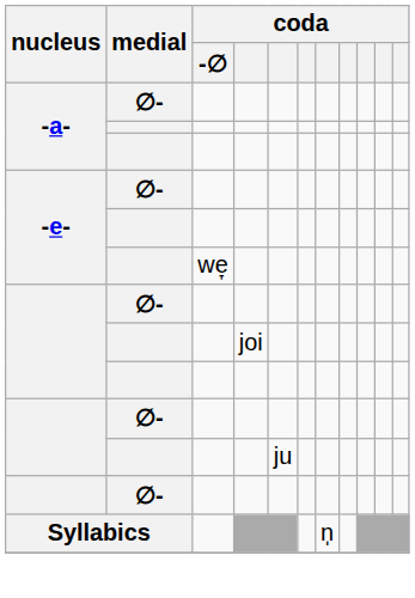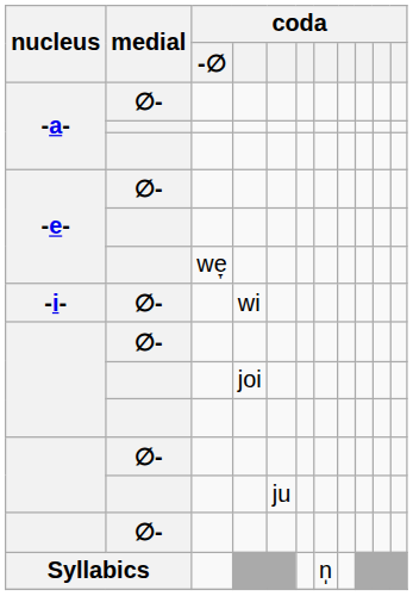+ row: -i- | ∅- | wi
